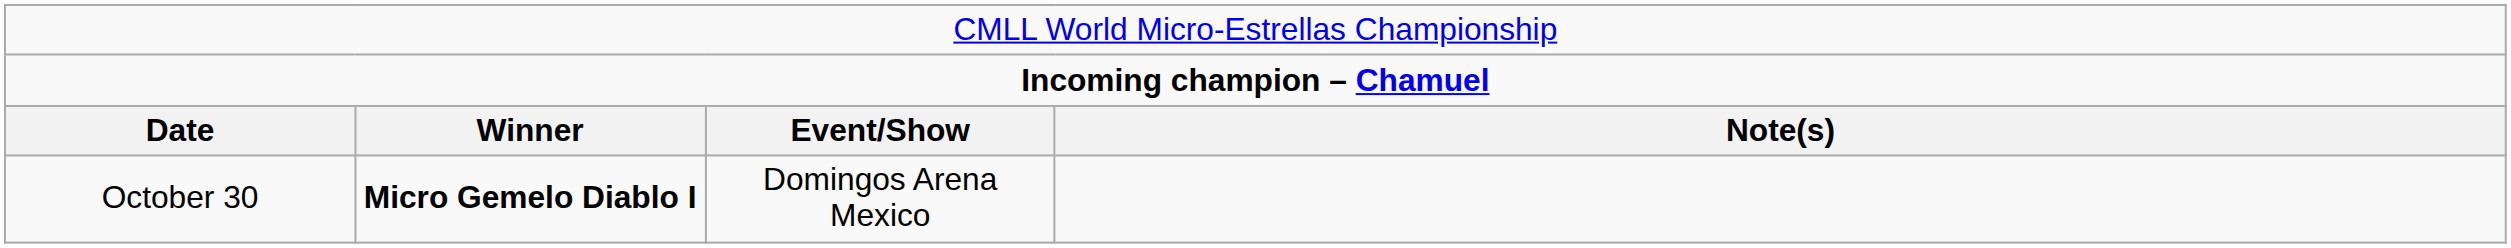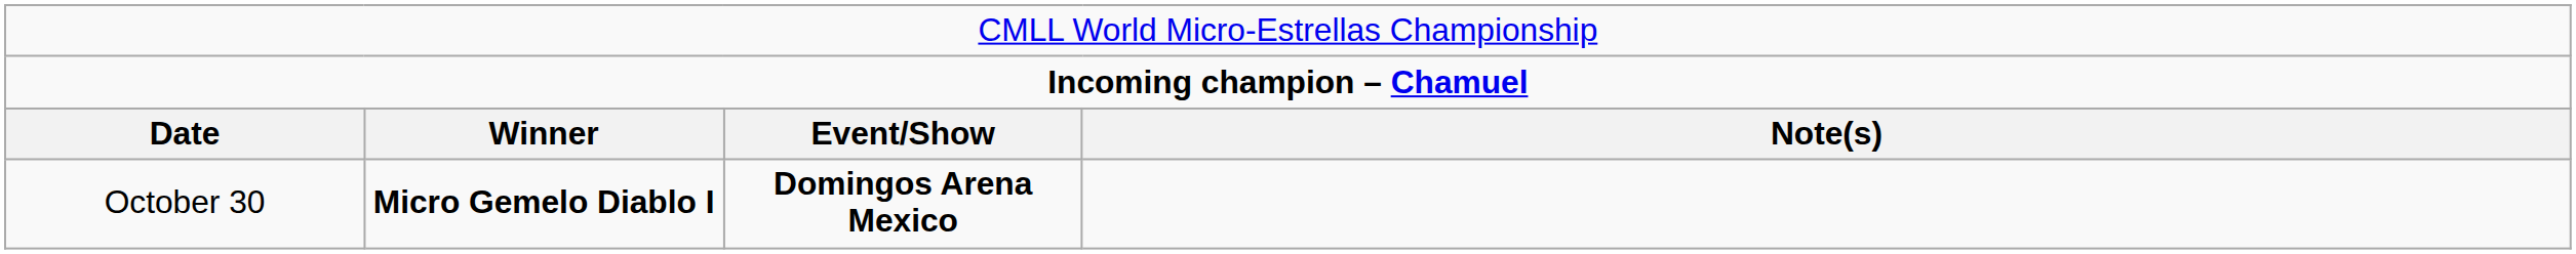October 30 | column 3: normal -> bold
